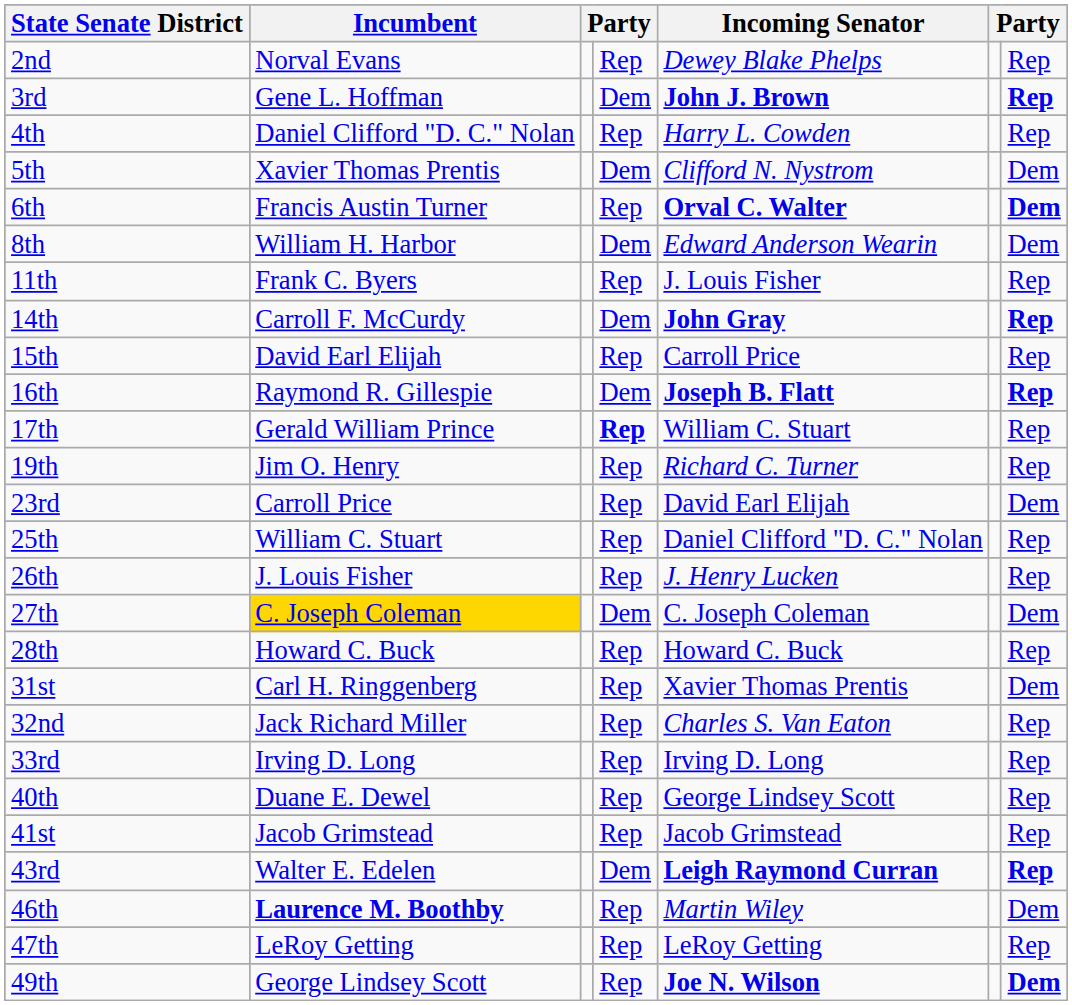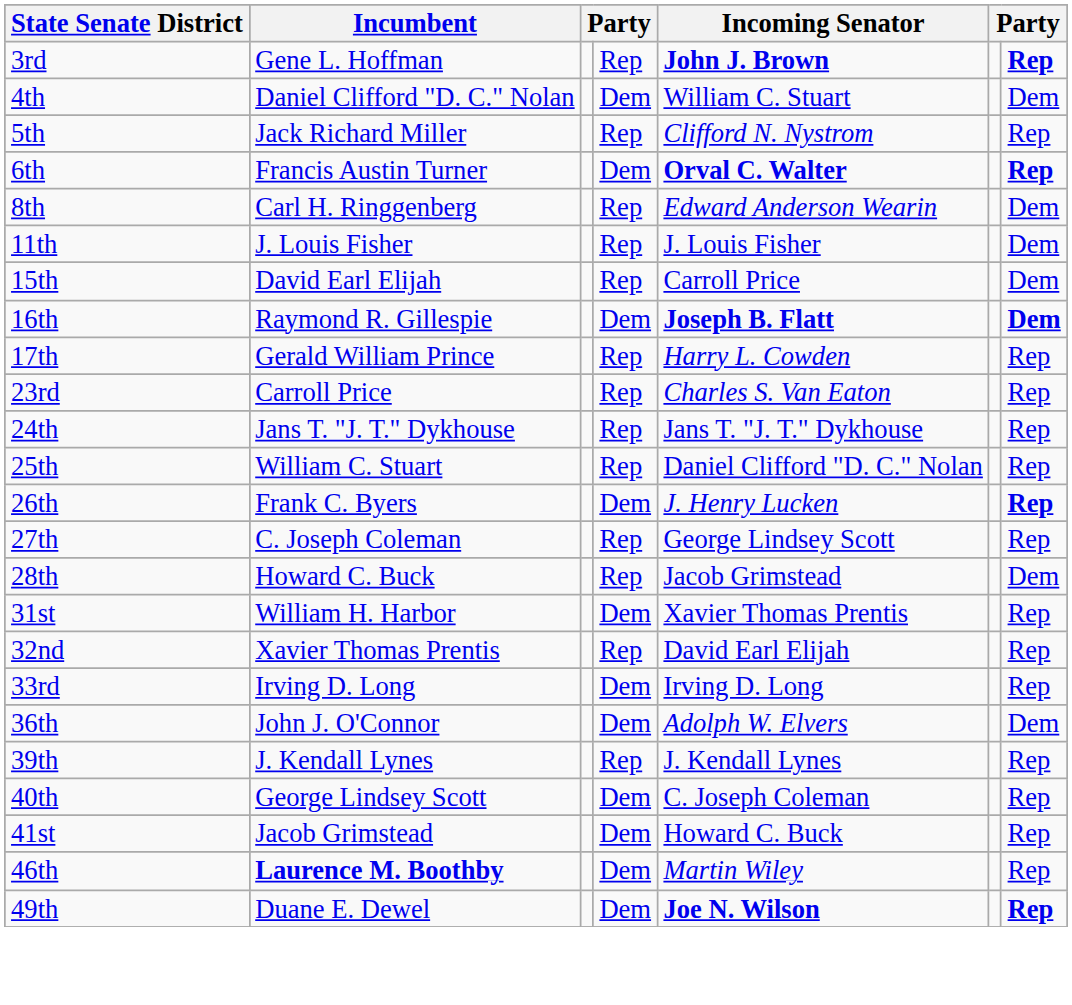- row: 2nd | Norval Evans | Rep | Dewey Blake Phelps | Rep
3rd | column 4: Dem -> Rep
4th | column 4: Rep -> Dem
4th | Incoming Senator: Harry L. Cowden -> William C. Stuart
4th | column 7: Rep -> Dem
5th | Incumbent: Xavier Thomas Prentis -> Jack Richard Miller
5th | column 4: Dem -> Rep
5th | column 7: Dem -> Rep
6th | column 4: Rep -> Dem
6th | column 7: Dem -> Rep
8th | Incumbent: William H. Harbor -> Carl H. Ringgenberg
8th | column 4: Dem -> Rep
11th | Incumbent: Frank C. Byers -> J. Louis Fisher
11th | column 7: Rep -> Dem
- row: 14th | Carroll F. McCurdy | Dem | John Gray | Rep
15th | column 7: Rep -> Dem
16th | column 7: Rep -> Dem
17th | column 4: bold -> normal
17th | Incoming Senator: William C. Stuart -> Harry L. Cowden
- row: 19th | Jim O. Henry | Rep | Richard C. Turner | Rep
23rd | Incoming Senator: David Earl Elijah -> Charles S. Van Eaton
23rd | column 7: Dem -> Rep
+ row: 24th | Jans T. "J. T." Dykhouse | Rep | Jans T. "J. T." Dykhouse | Rep
26th | Incumbent: J. Louis Fisher -> Frank C. Byers
26th | column 4: Rep -> Dem
26th | column 7: normal -> bold
27th | Incumbent: gold background -> no background
27th | column 4: Dem -> Rep
27th | Incoming Senator: C. Joseph Coleman -> George Lindsey Scott
27th | column 7: Dem -> Rep
28th | Incoming Senator: Howard C. Buck -> Jacob Grimstead
28th | column 7: Rep -> Dem
31st | Incumbent: Carl H. Ringgenberg -> William H. Harbor
31st | column 4: Rep -> Dem
31st | column 7: Dem -> Rep
32nd | Incumbent: Jack Richard Miller -> Xavier Thomas Prentis
32nd | Incoming Senator: Charles S. Van Eaton -> David Earl Elijah
33rd | column 4: Rep -> Dem
+ row: 36th | John J. O'Connor | Dem | Adolph W. Elvers | Dem
+ row: 39th | J. Kendall Lynes | Rep | J. Kendall Lynes | Rep
40th | Incumbent: Duane E. Dewel -> George Lindsey Scott
40th | column 4: Rep -> Dem
40th | Incoming Senator: George Lindsey Scott -> C. Joseph Coleman
41st | column 4: Rep -> Dem
41st | Incoming Senator: Jacob Grimstead -> Howard C. Buck
- row: 43rd | Walter E. Edelen | Dem | Leigh Raymond Curran | Rep
46th | column 4: Rep -> Dem
46th | column 7: Dem -> Rep
- row: 47th | LeRoy Getting | Rep | LeRoy Getting | Rep
49th | Incumbent: George Lindsey Scott -> Duane E. Dewel
49th | column 4: Rep -> Dem
49th | column 7: Dem -> Rep
